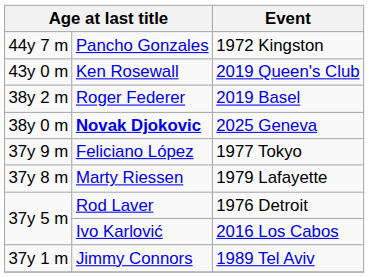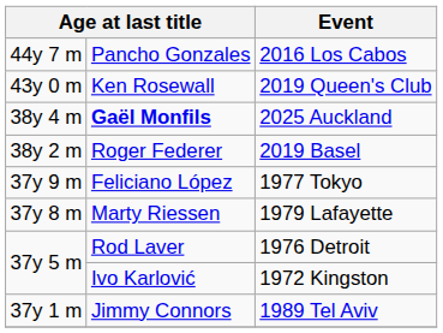Pancho Gonzales | Event: 1972 Kingston -> 2016 Los Cabos
+ row: 38y 4 m | Gaël Monfils | 2025 Auckland
- row: 38y 0 m | Novak Djokovic | 2025 Geneva
Ivo Karlović | Event: 2016 Los Cabos -> 1972 Kingston
